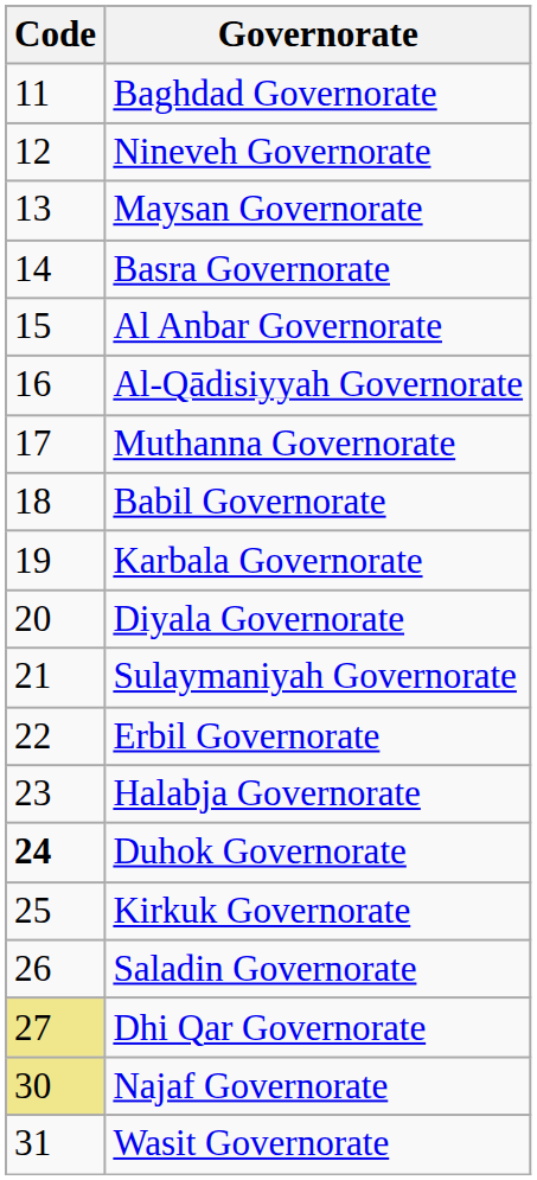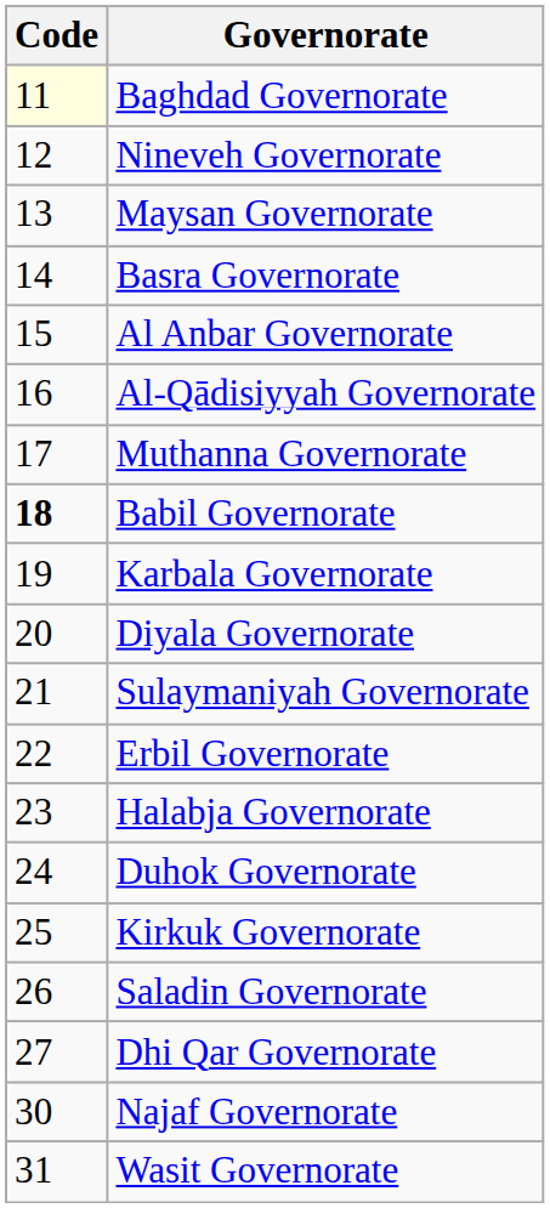Baghdad Governorate | Code: no background -> lightyellow background
Babil Governorate | Code: normal -> bold
Duhok Governorate | Code: bold -> normal
Dhi Qar Governorate | Code: khaki background -> no background
Najaf Governorate | Code: khaki background -> no background
